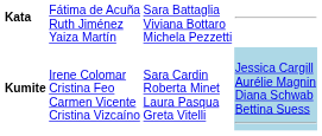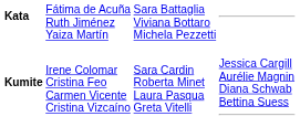Kumite | column 4: lightblue background -> no background
